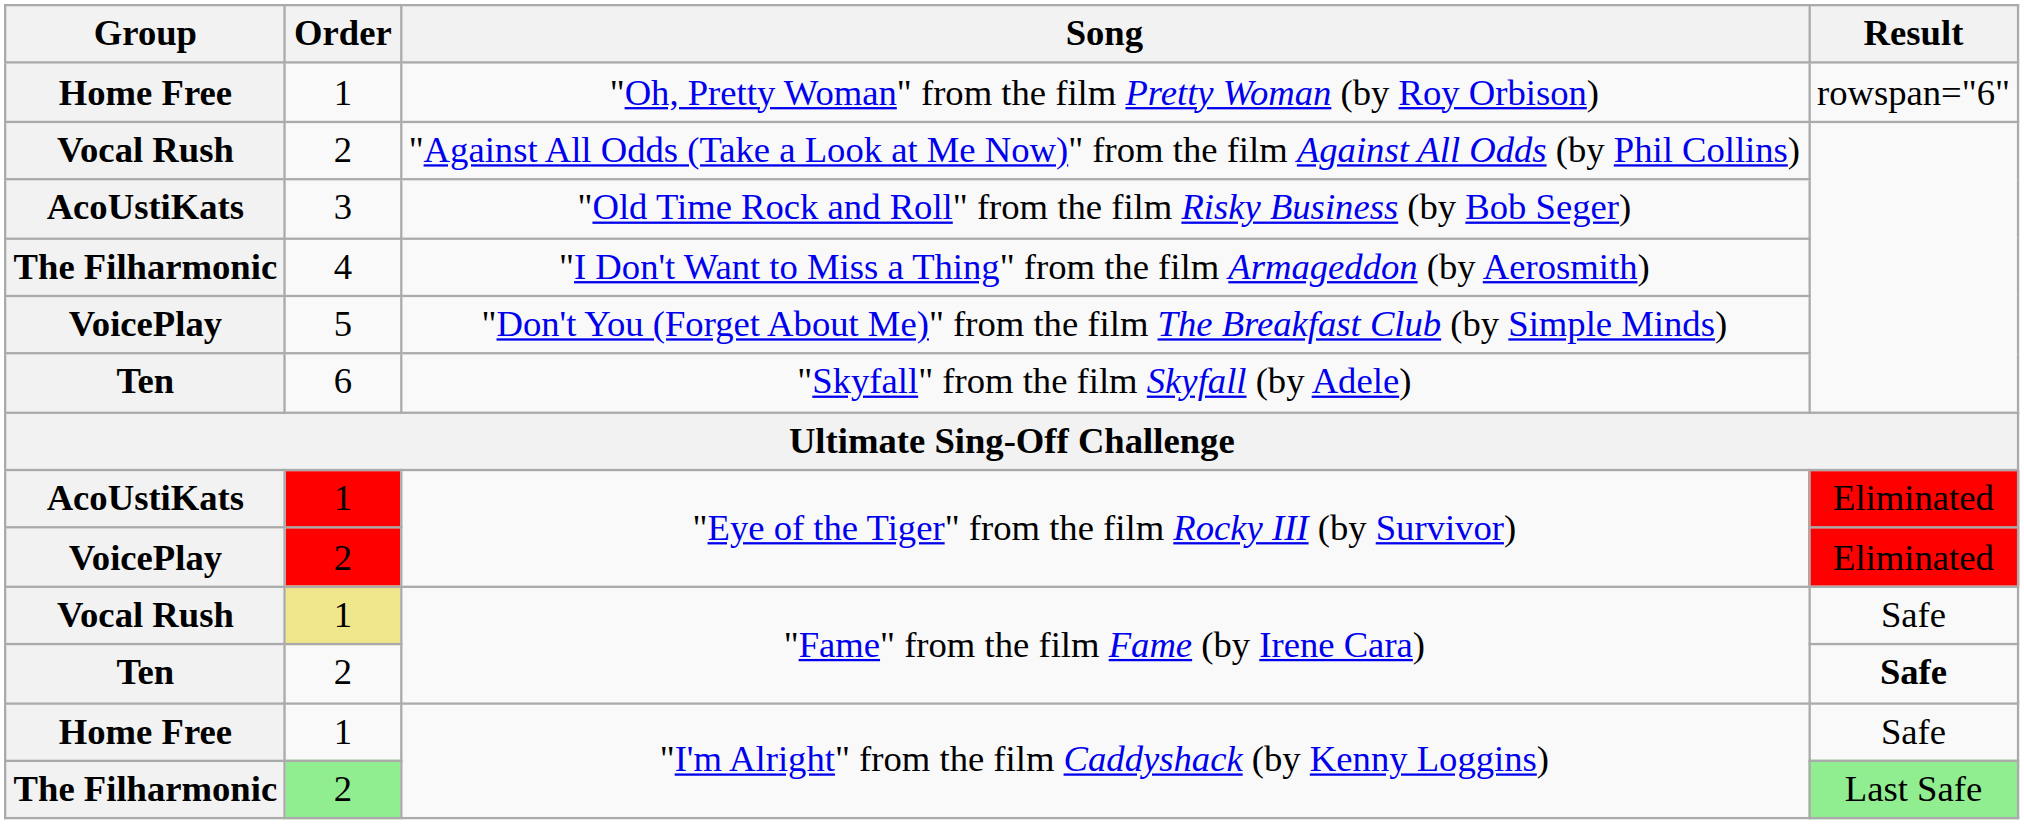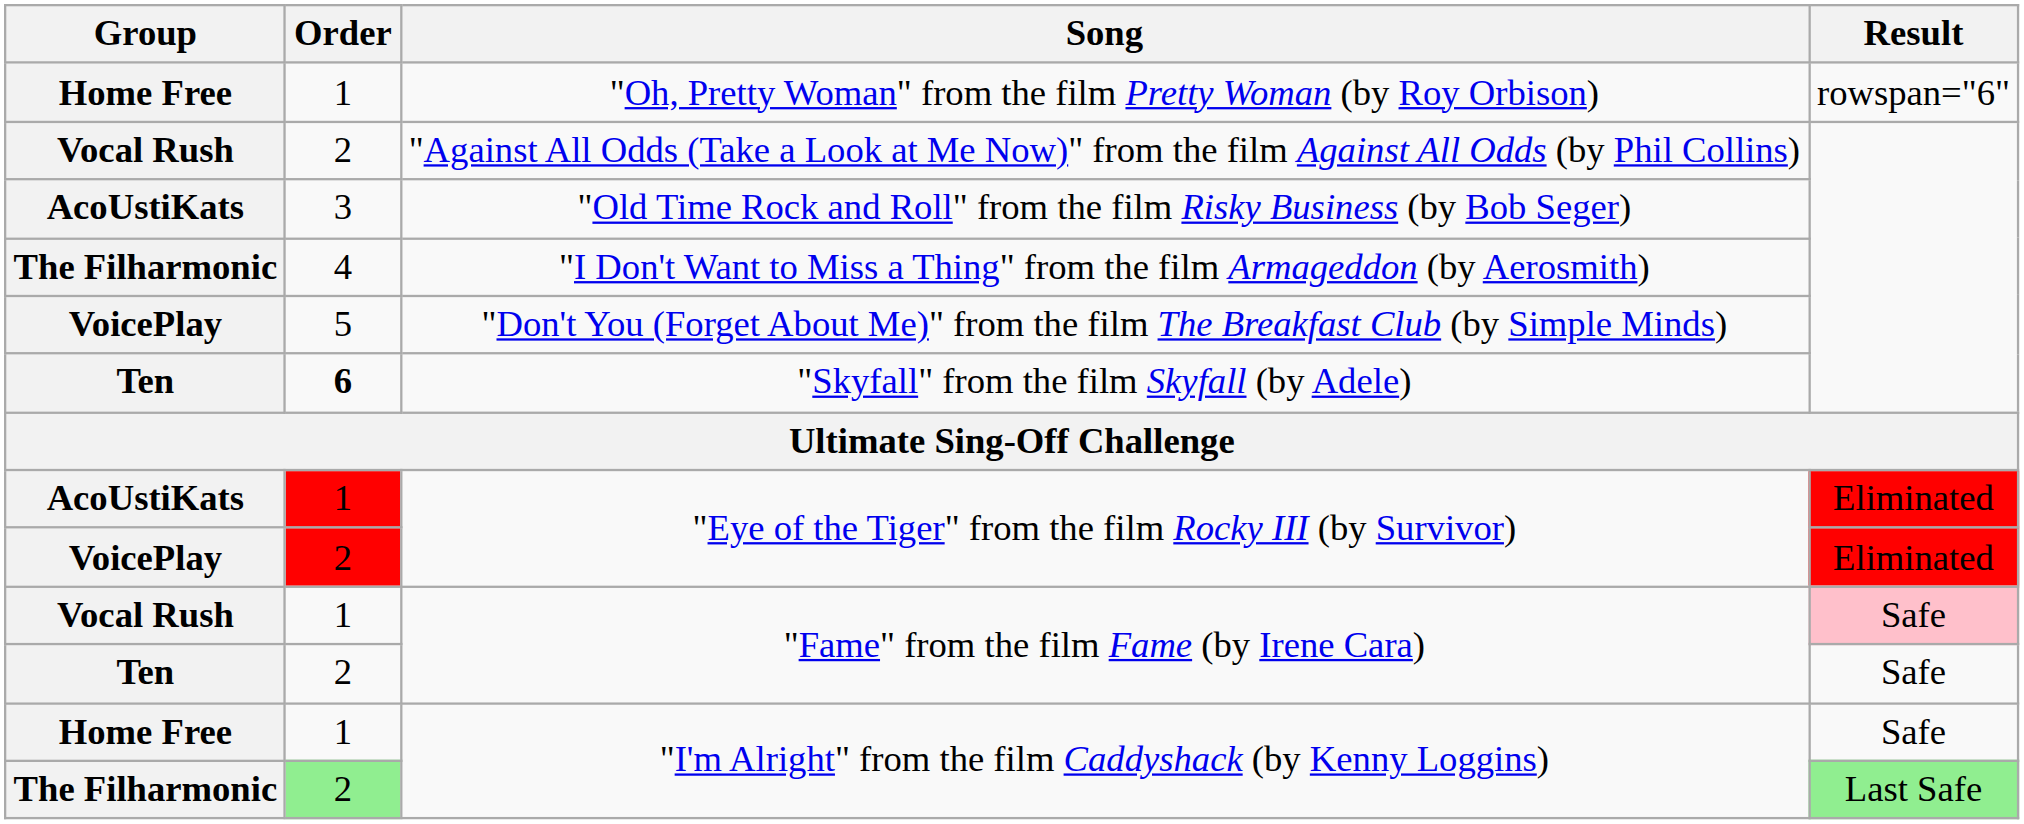"Skyfall" from the film Skyfall (by Adele) | Order: normal -> bold
Vocal Rush / "Fame" from the film Fame (by Irene Cara) | Order: khaki background -> no background
Vocal Rush / "Fame" from the film Fame (by Irene Cara) | Result: no background -> pink background
Ten / "Fame" from the film Fame (by Irene Cara) | Result: bold -> normal
